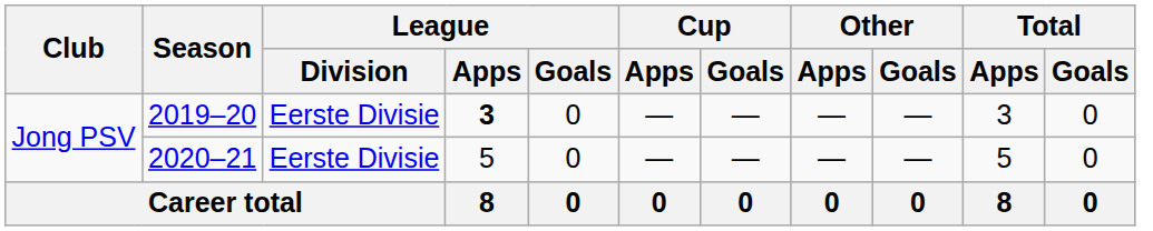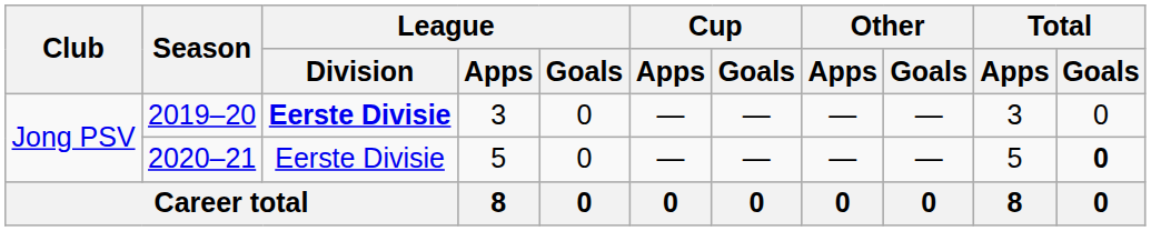2019–20 | League / Division: normal -> bold
2019–20 | League / Apps: bold -> normal
2020–21 | Total / Goals: normal -> bold
